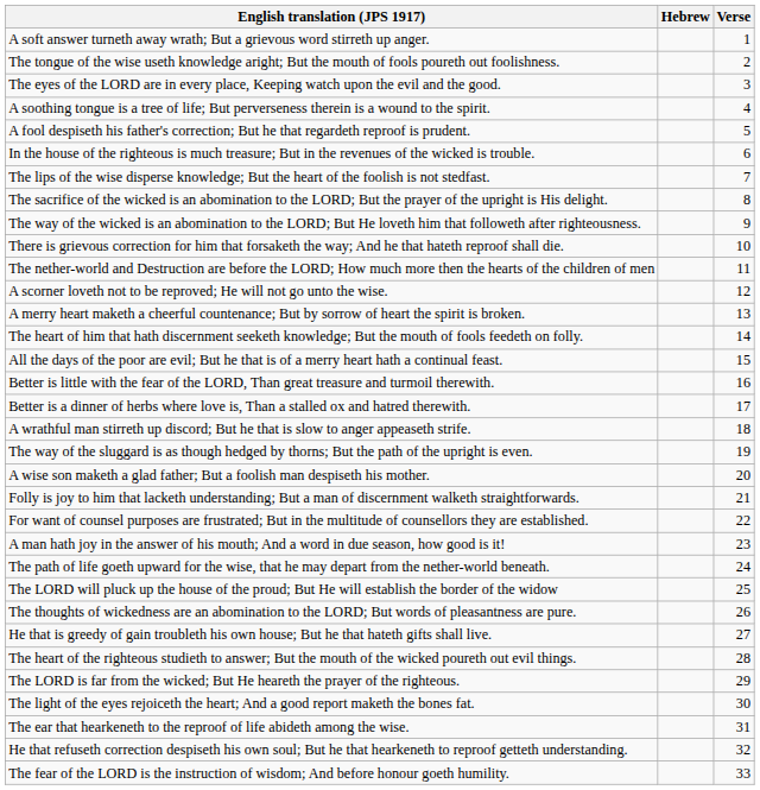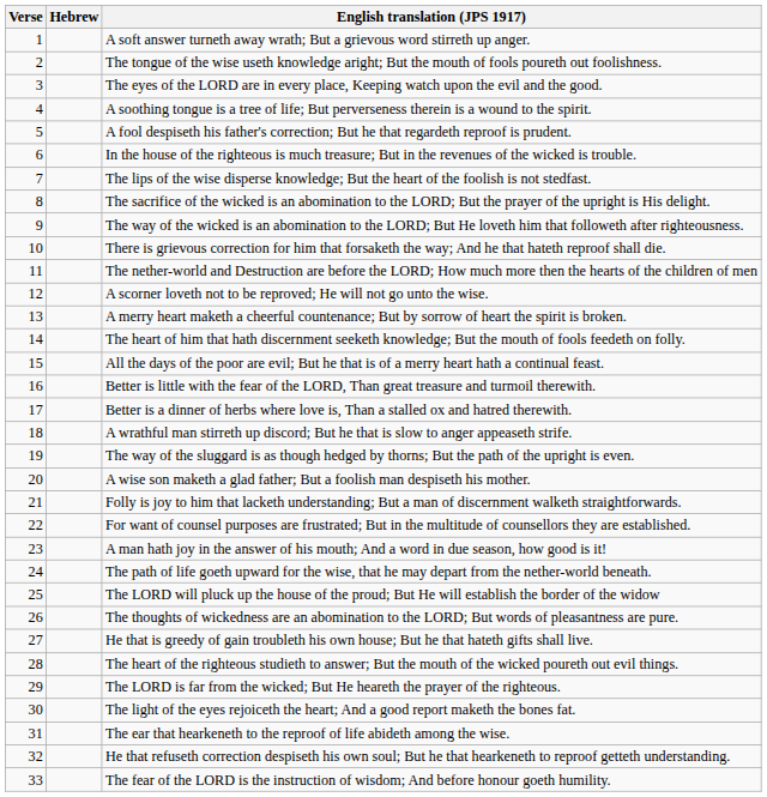columns swapped: Verse <-> English translation (JPS 1917)
